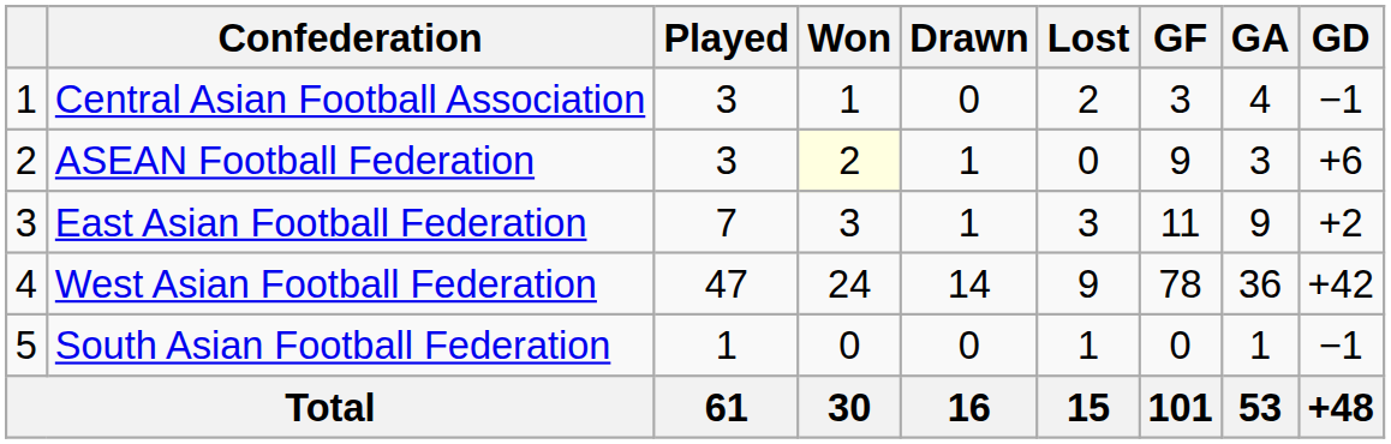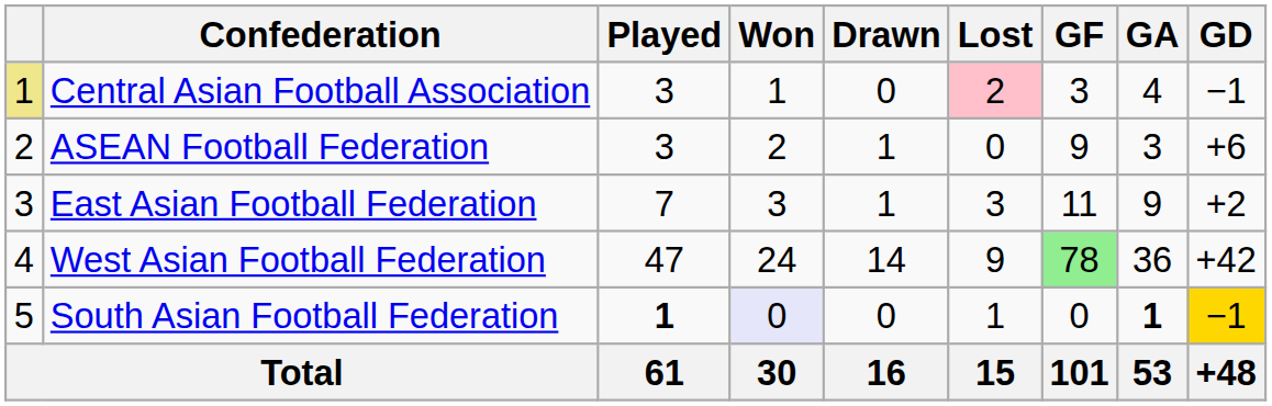Central Asian Football Association | column 1: no background -> khaki background
Central Asian Football Association | Lost: no background -> pink background
ASEAN Football Federation | Won: lightyellow background -> no background
West Asian Football Federation | GF: no background -> lightgreen background
South Asian Football Federation | Played: normal -> bold
South Asian Football Federation | Won: no background -> lavender background
South Asian Football Federation | GA: normal -> bold
South Asian Football Federation | GD: no background -> gold background
